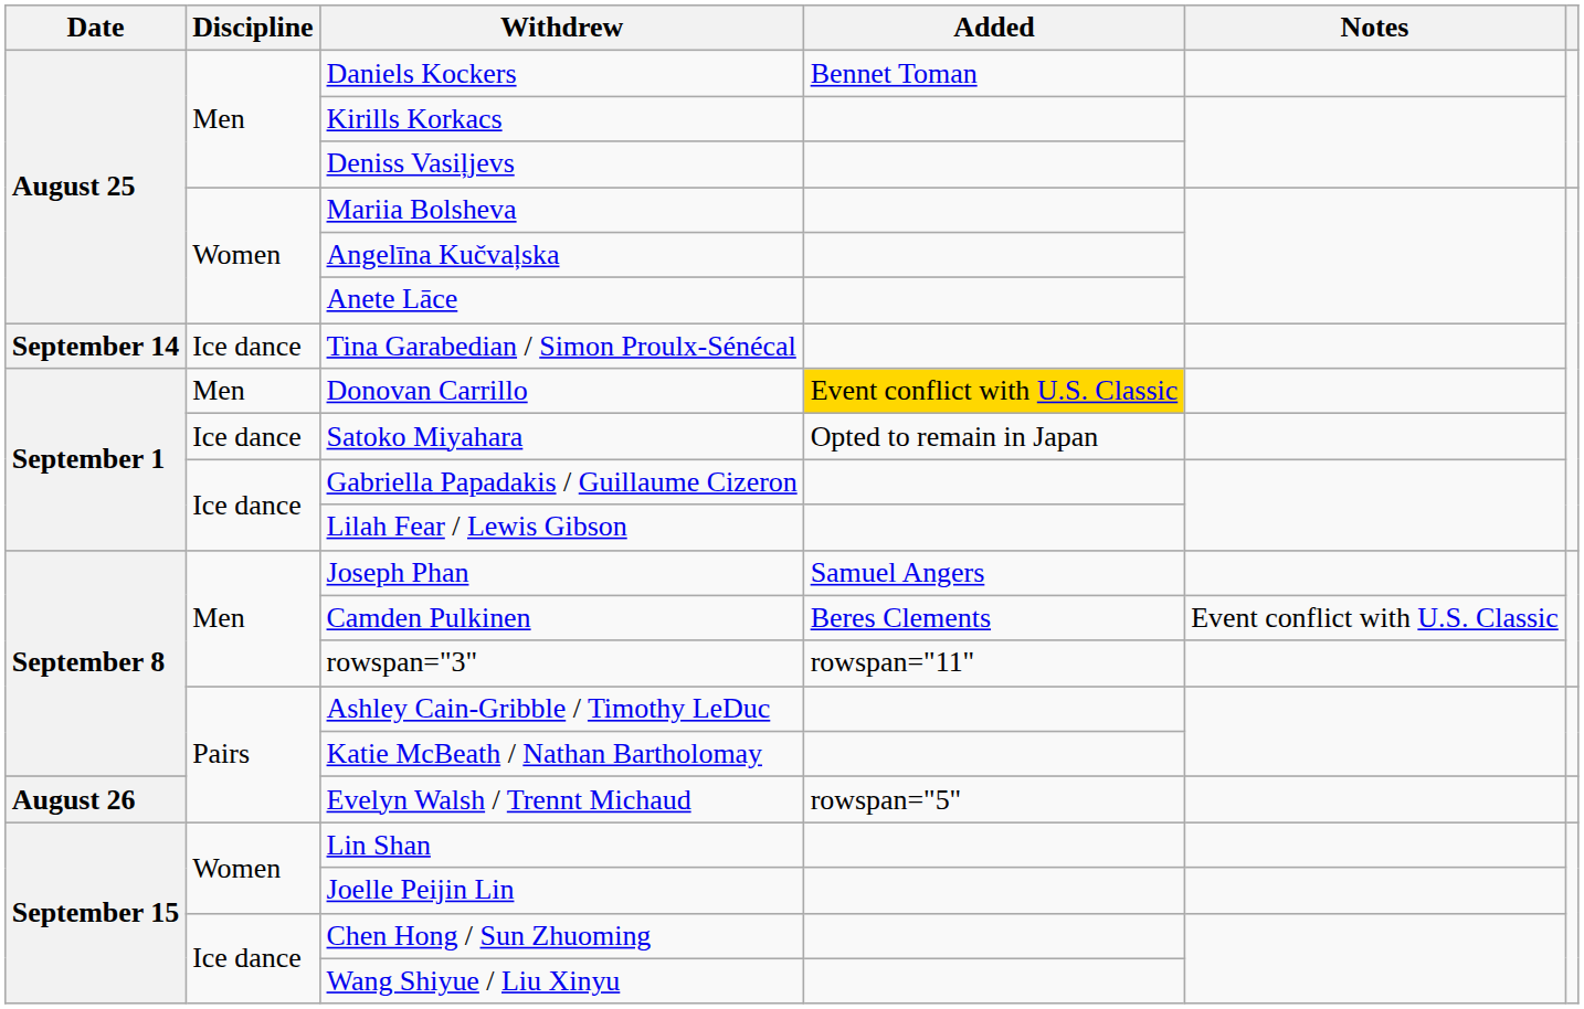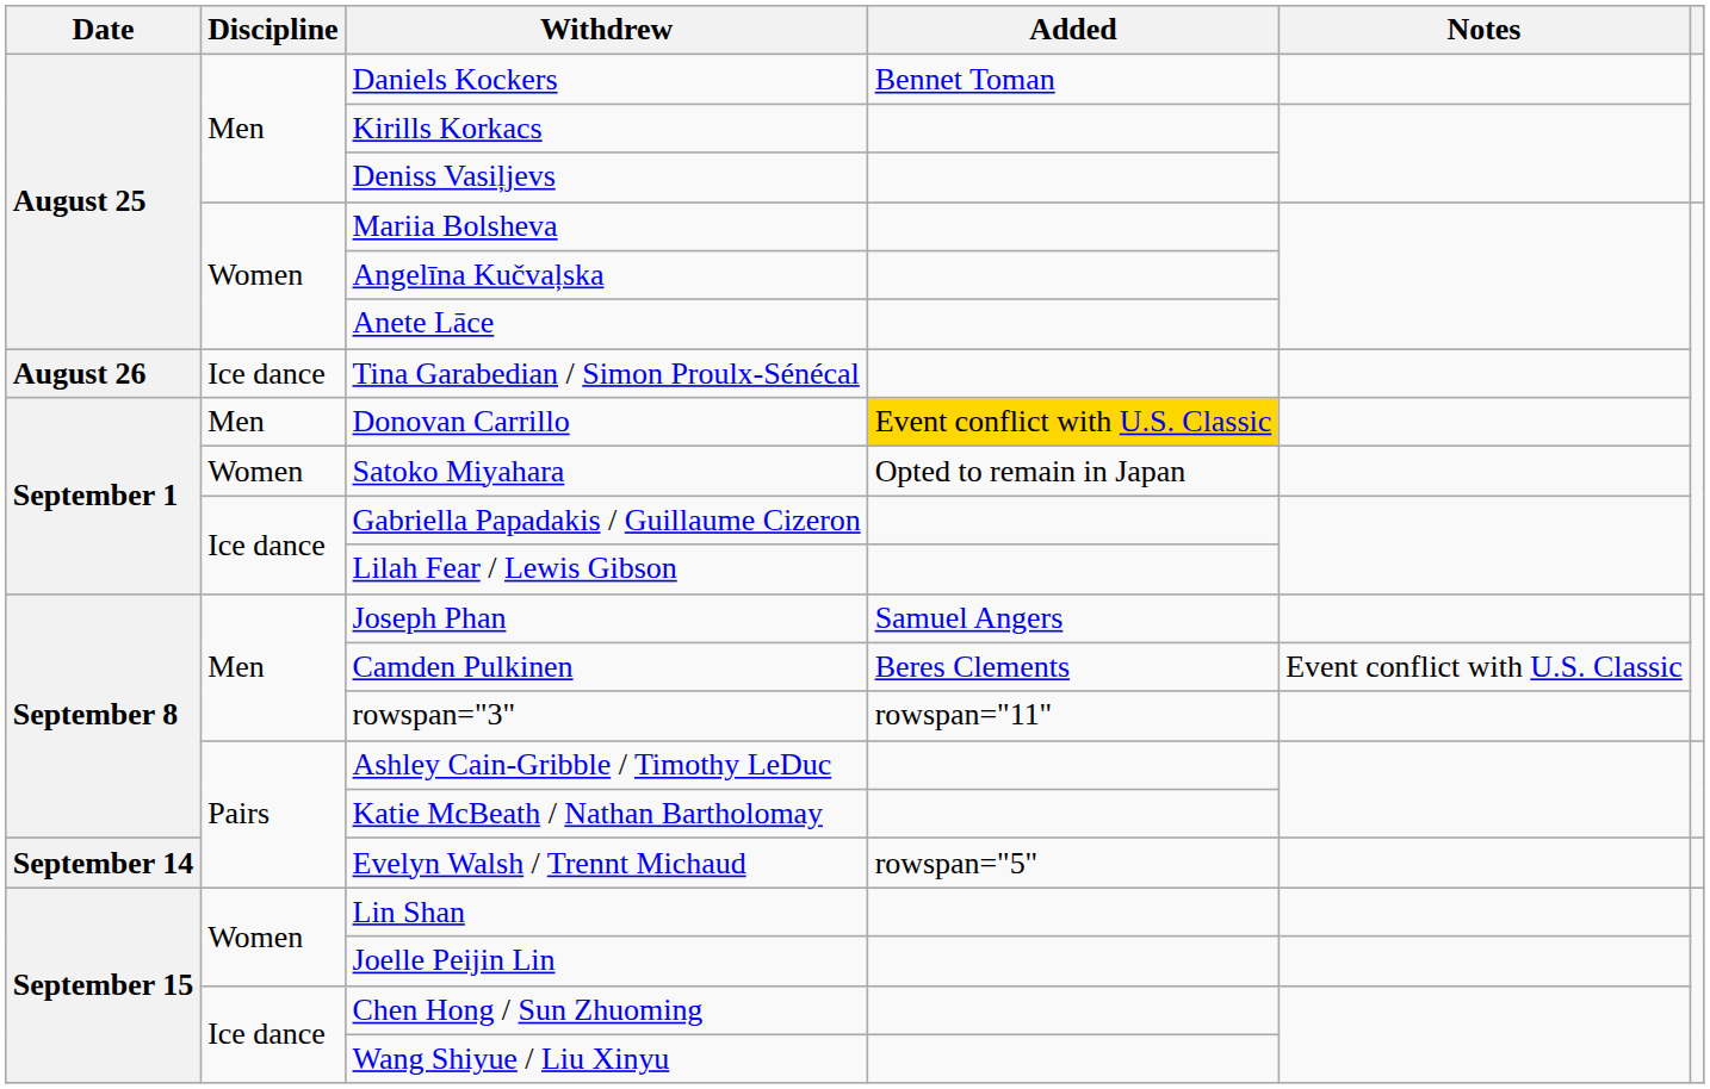Tina Garabedian / Simon Proulx-Sénécal | Date: September 14 -> August 26
Satoko Miyahara | Discipline: Ice dance -> Women
Evelyn Walsh / Trennt Michaud | Date: August 26 -> September 14
